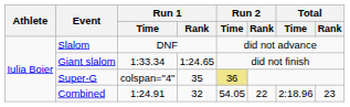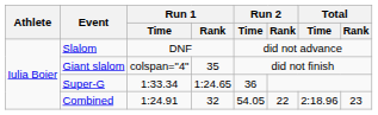Giant slalom | Run 1 / Time: 1:33.34 -> colspan="4"
Giant slalom | Run 1 / Rank: 1:24.65 -> 35
Super-G | Run 1 / Time: colspan="4" -> 1:33.34
Super-G | Run 1 / Rank: 35 -> 1:24.65
Super-G | Run 2 / Time: khaki background -> no background
